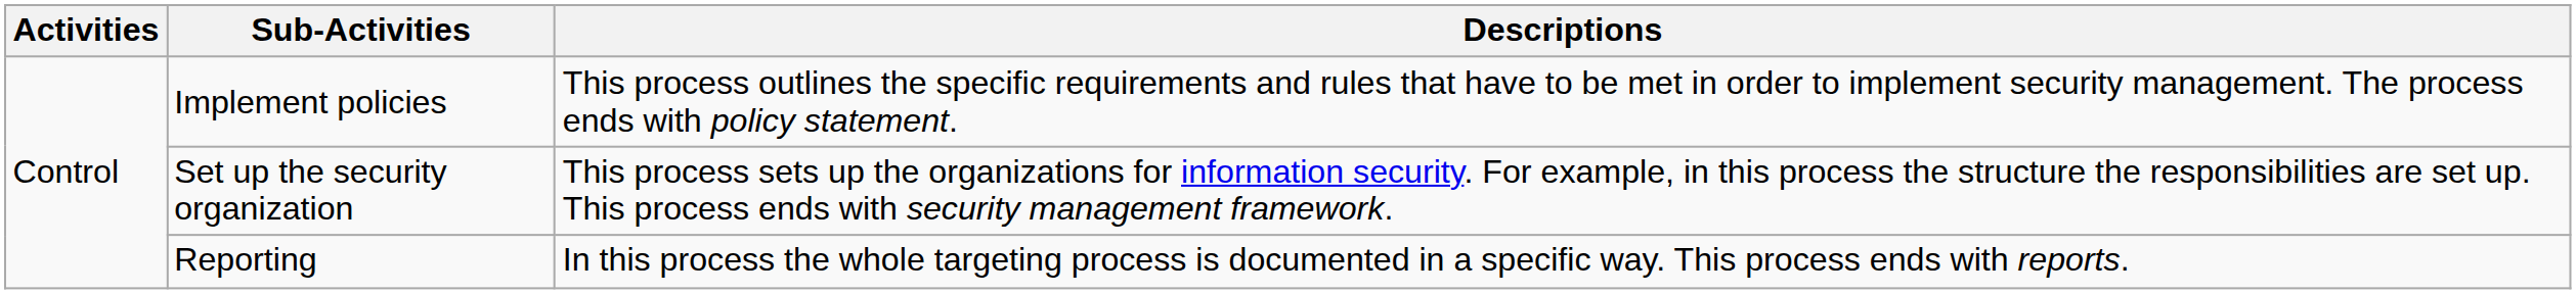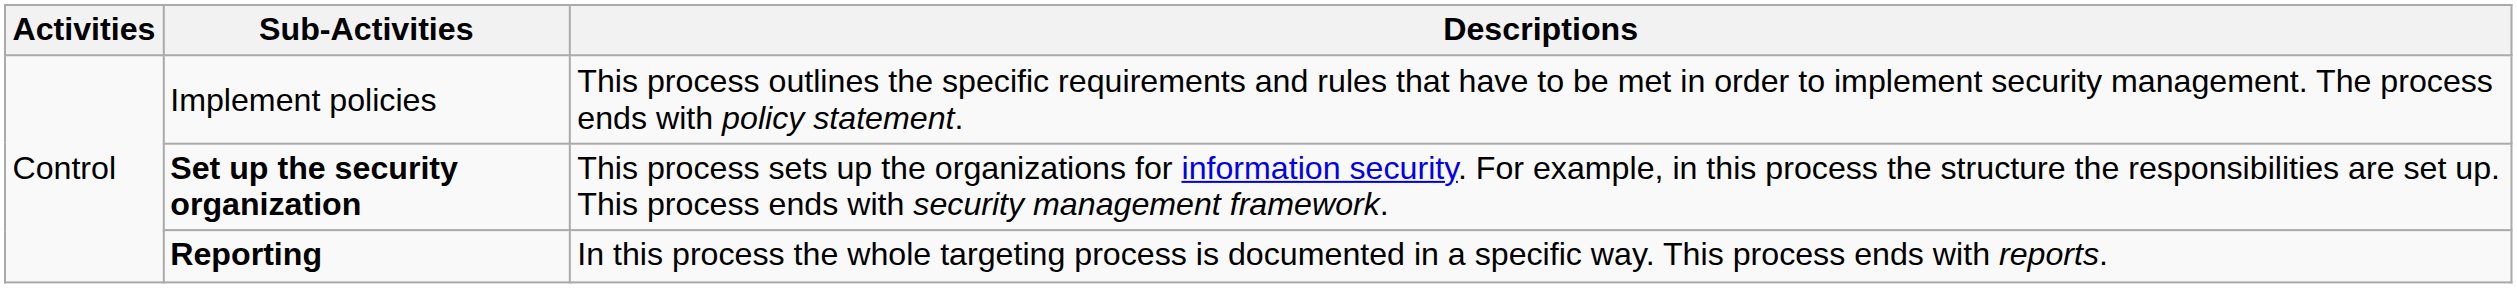Set up the security organization | Sub-Activities: normal -> bold
Reporting | Sub-Activities: normal -> bold
